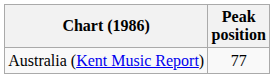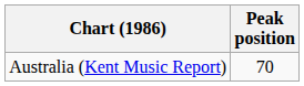Australia (Kent Music Report) | Peak position: 77 -> 70
